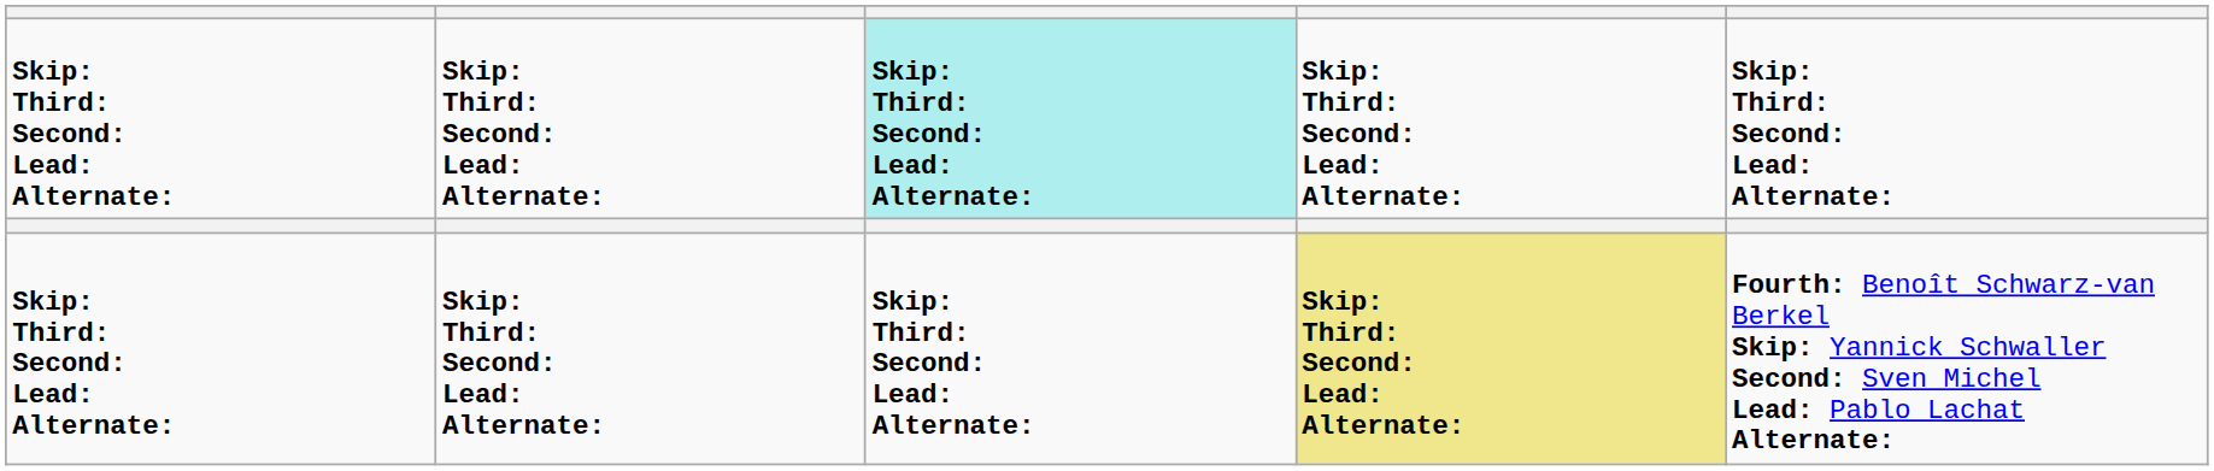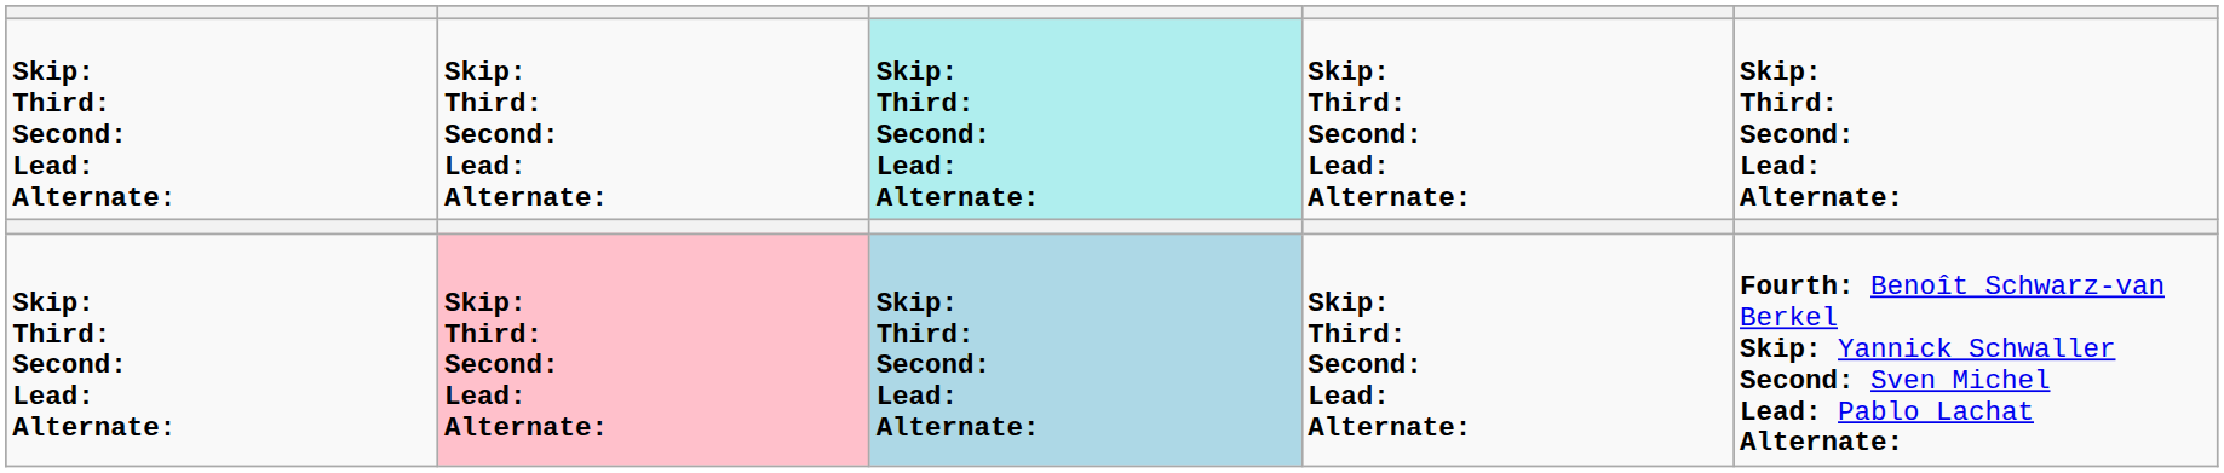row 4 | column 2: no background -> pink background
row 4 | column 3: no background -> lightblue background
row 4 | column 4: khaki background -> no background
